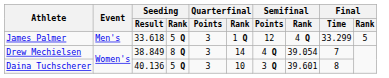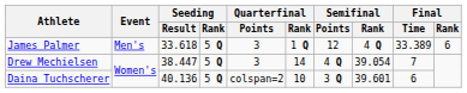James Palmer | Final / Time: 33.299 -> 33.389
James Palmer | Final / Rank: 5 -> 6
Drew Mechielsen | Seeding / Result: 38.849 -> 38.447
Drew Mechielsen | Seeding / Rank: 8 Q -> 5 Q
Daina Tuchscherer | Quarterfinal / Points: 3 -> colspan=2
Daina Tuchscherer | Final / Time: 8 -> 6
